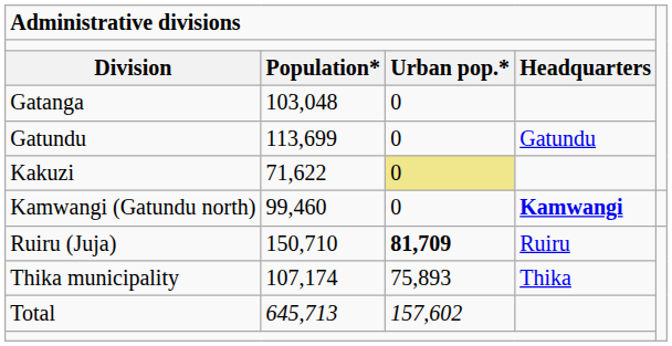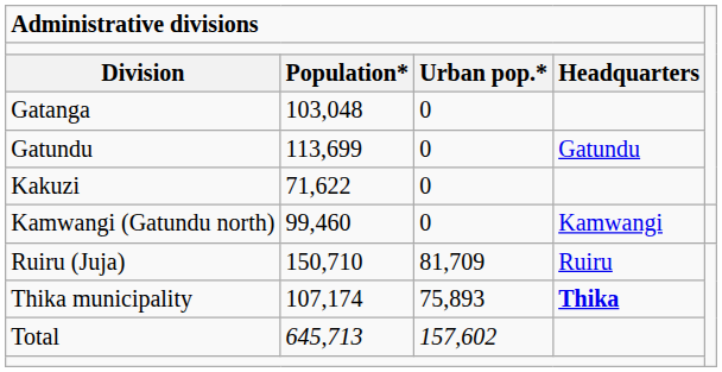Kakuzi | column 3: khaki background -> no background
Kamwangi (Gatundu north) | column 4: bold -> normal
Ruiru (Juja) | column 3: bold -> normal
Thika municipality | column 4: normal -> bold
